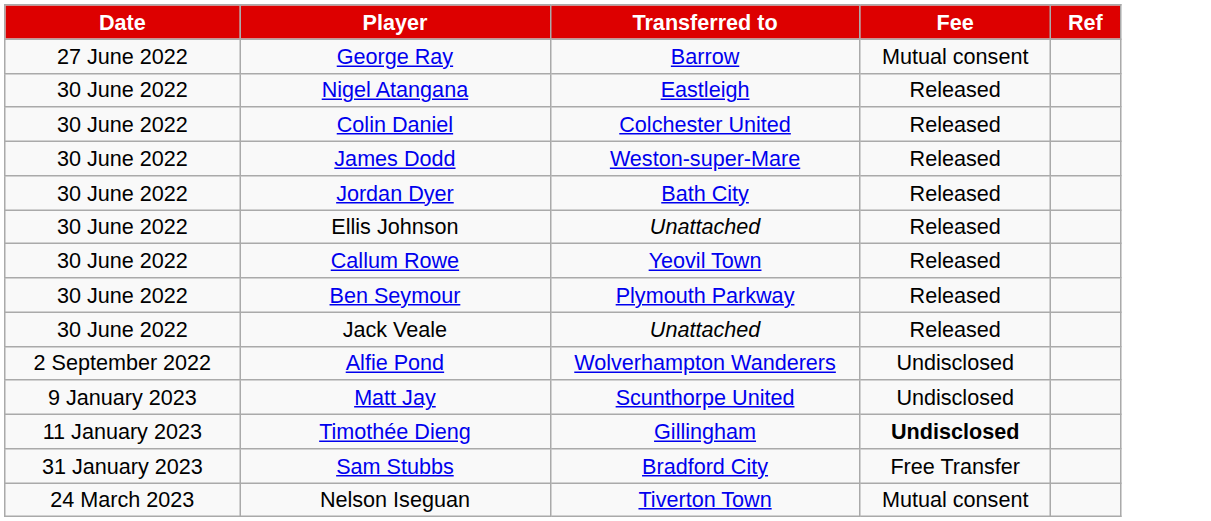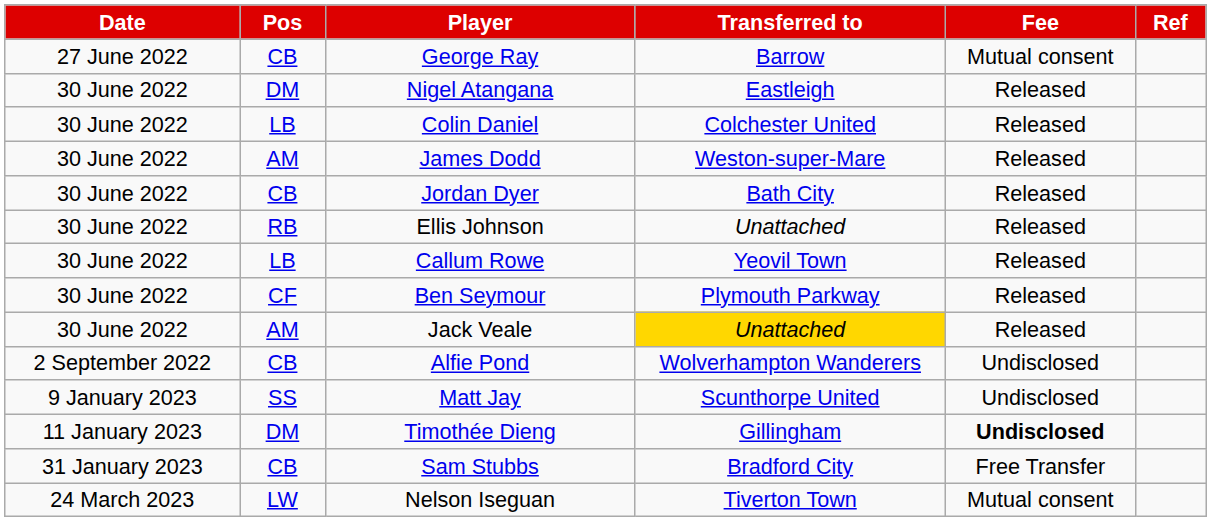+ column: Pos | CB | DM | LB | AM | CB | RB | LB | CF | AM | CB | SS | DM | CB | LW
Jack Veale | Transferred to: no background -> gold background
